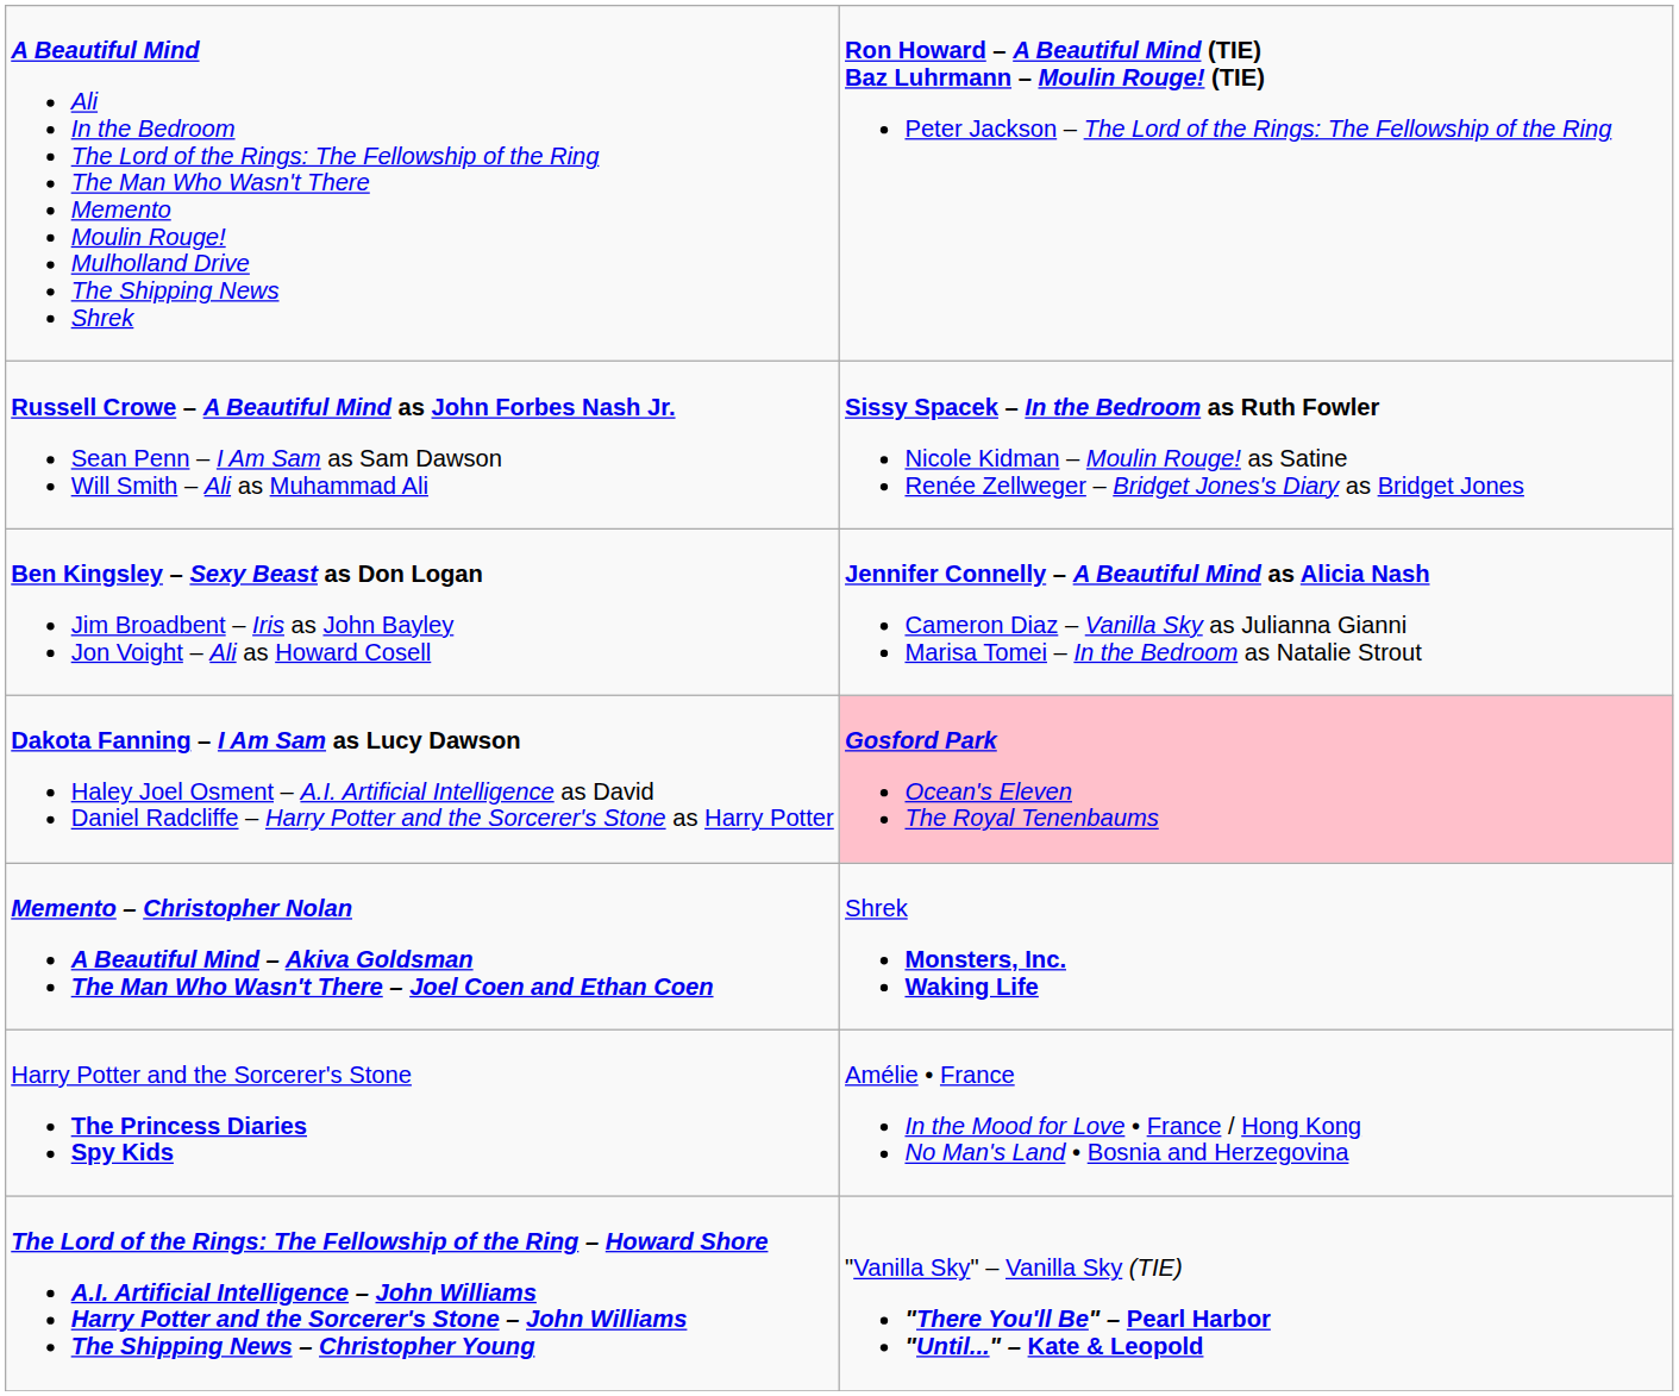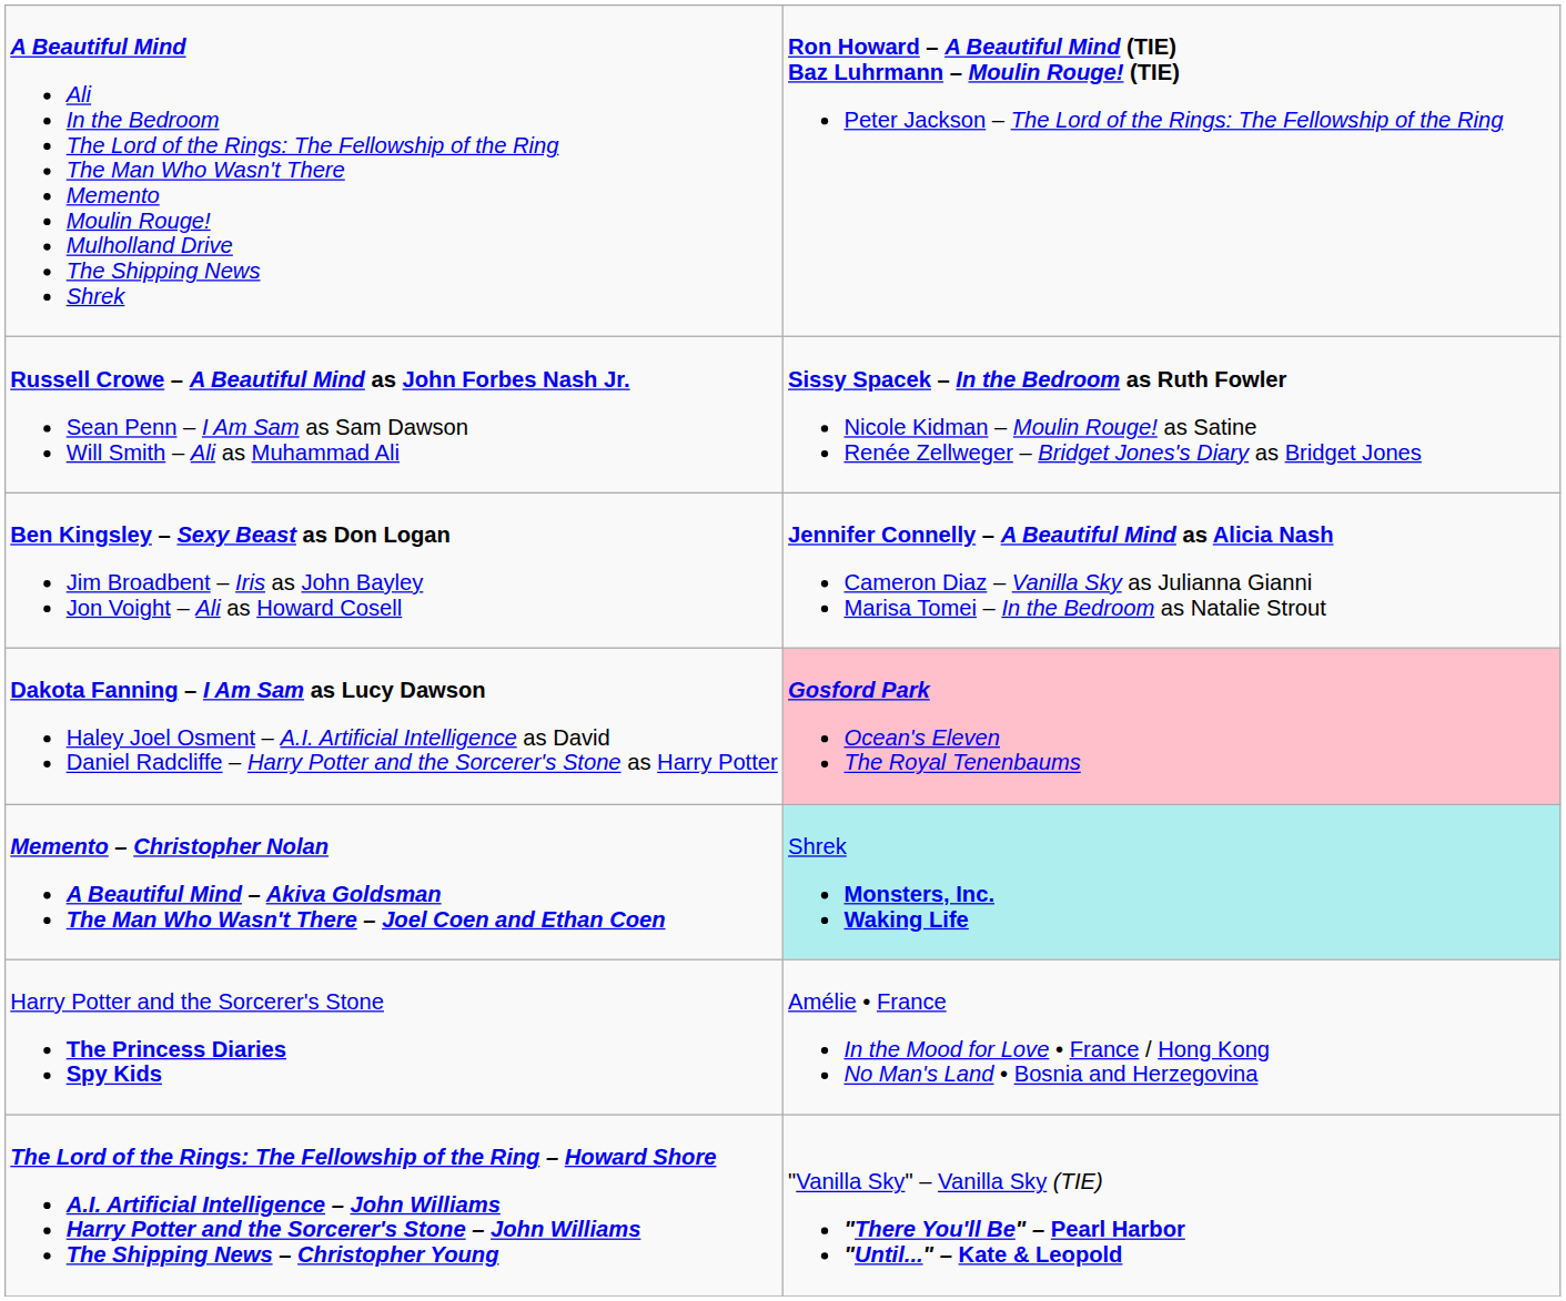row 5 | column 2: no background -> paleturquoise background
